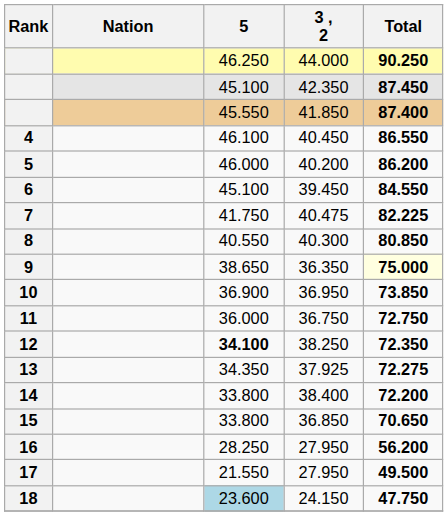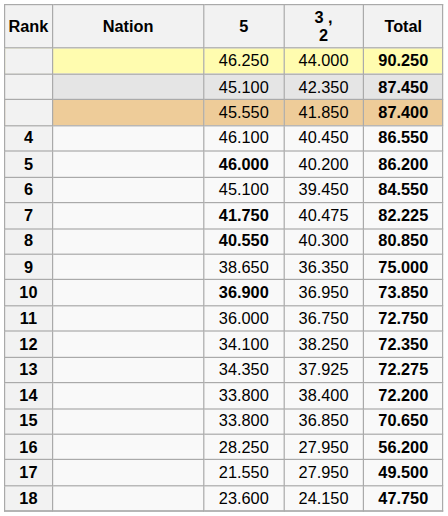40.200 | 5: normal -> bold
40.475 | 5: normal -> bold
40.300 | 5: normal -> bold
36.350 | Total: lightyellow background -> no background
36.950 | 5: normal -> bold
38.250 | 5: bold -> normal
24.150 | 5: lightblue background -> no background
